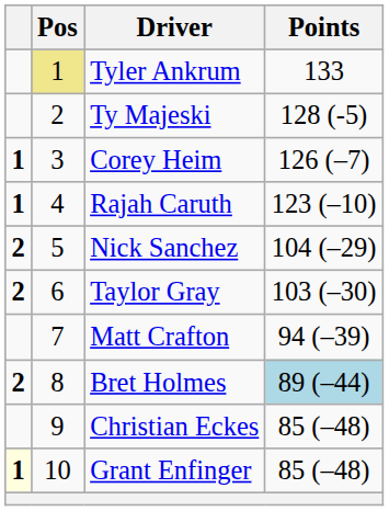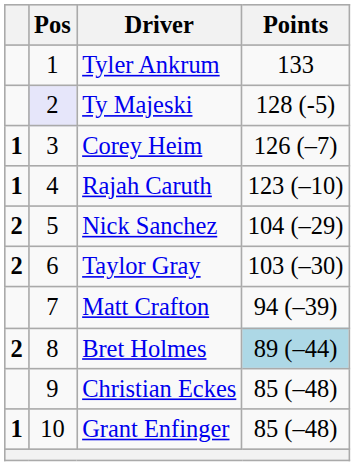Tyler Ankrum | Pos: khaki background -> no background
Ty Majeski | Pos: no background -> lavender background
Grant Enfinger | column 1: lightyellow background -> no background
